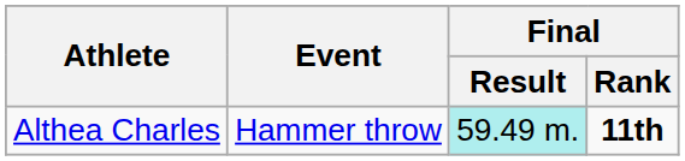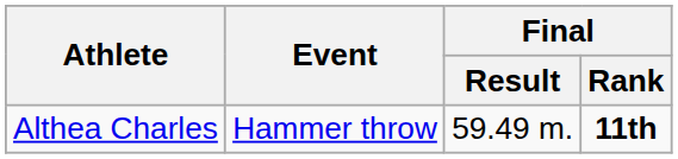Althea Charles | Final / Result: paleturquoise background -> no background
